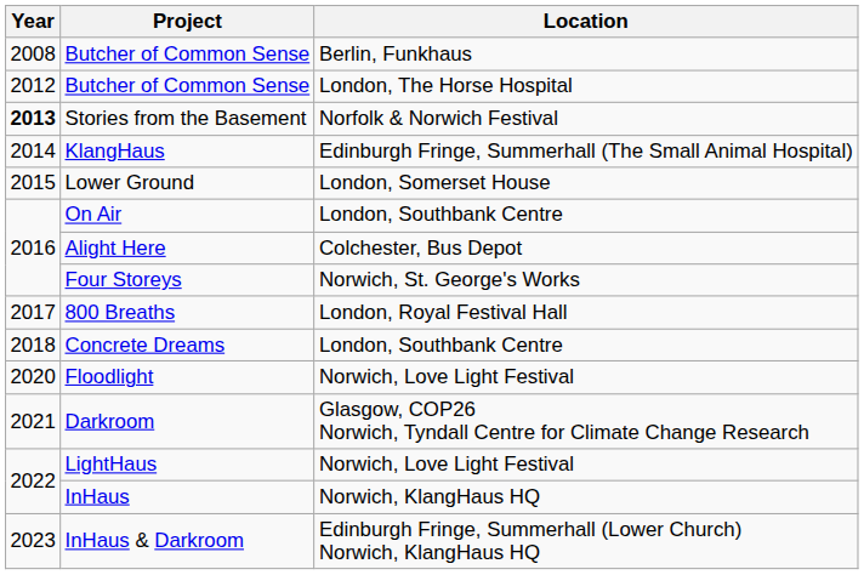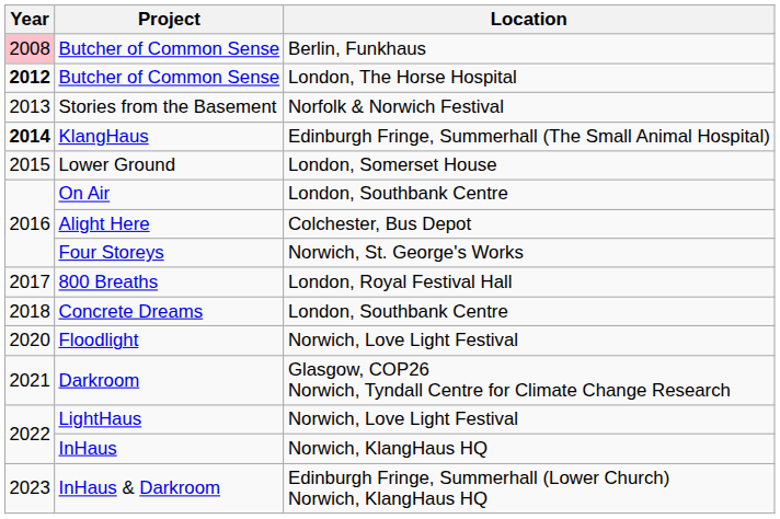Butcher of Common Sense / Berlin, Funkhaus | Year: no background -> pink background
Butcher of Common Sense / London, The Horse Hospital | Year: normal -> bold
Stories from the Basement | Year: bold -> normal
KlangHaus | Year: normal -> bold
